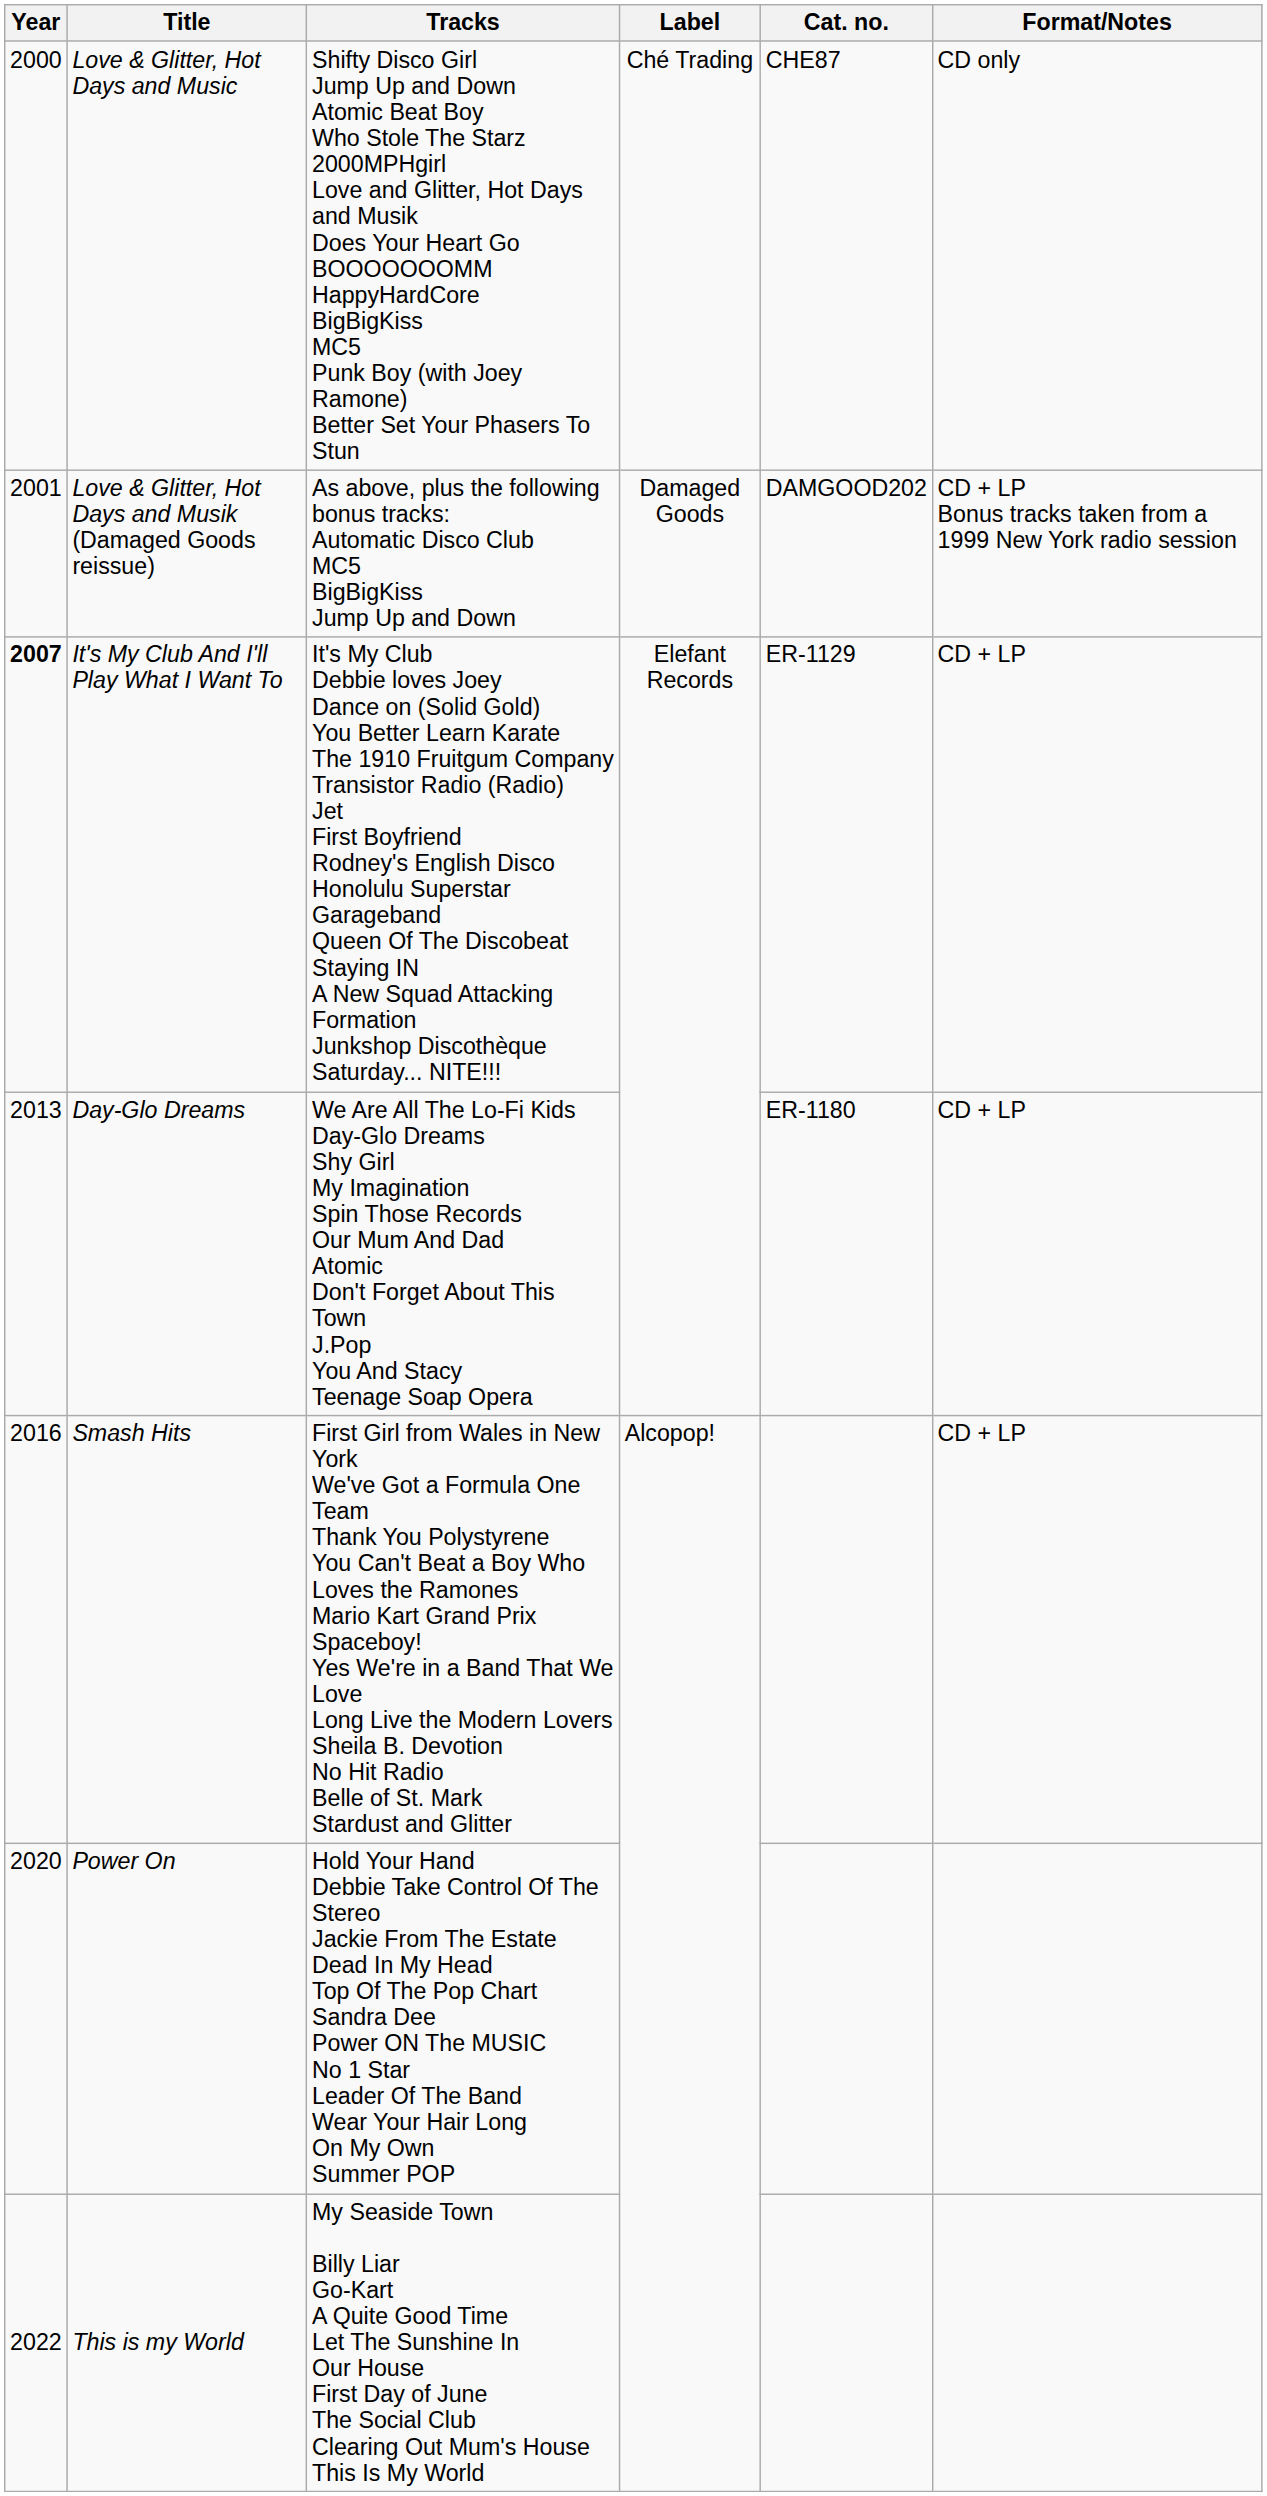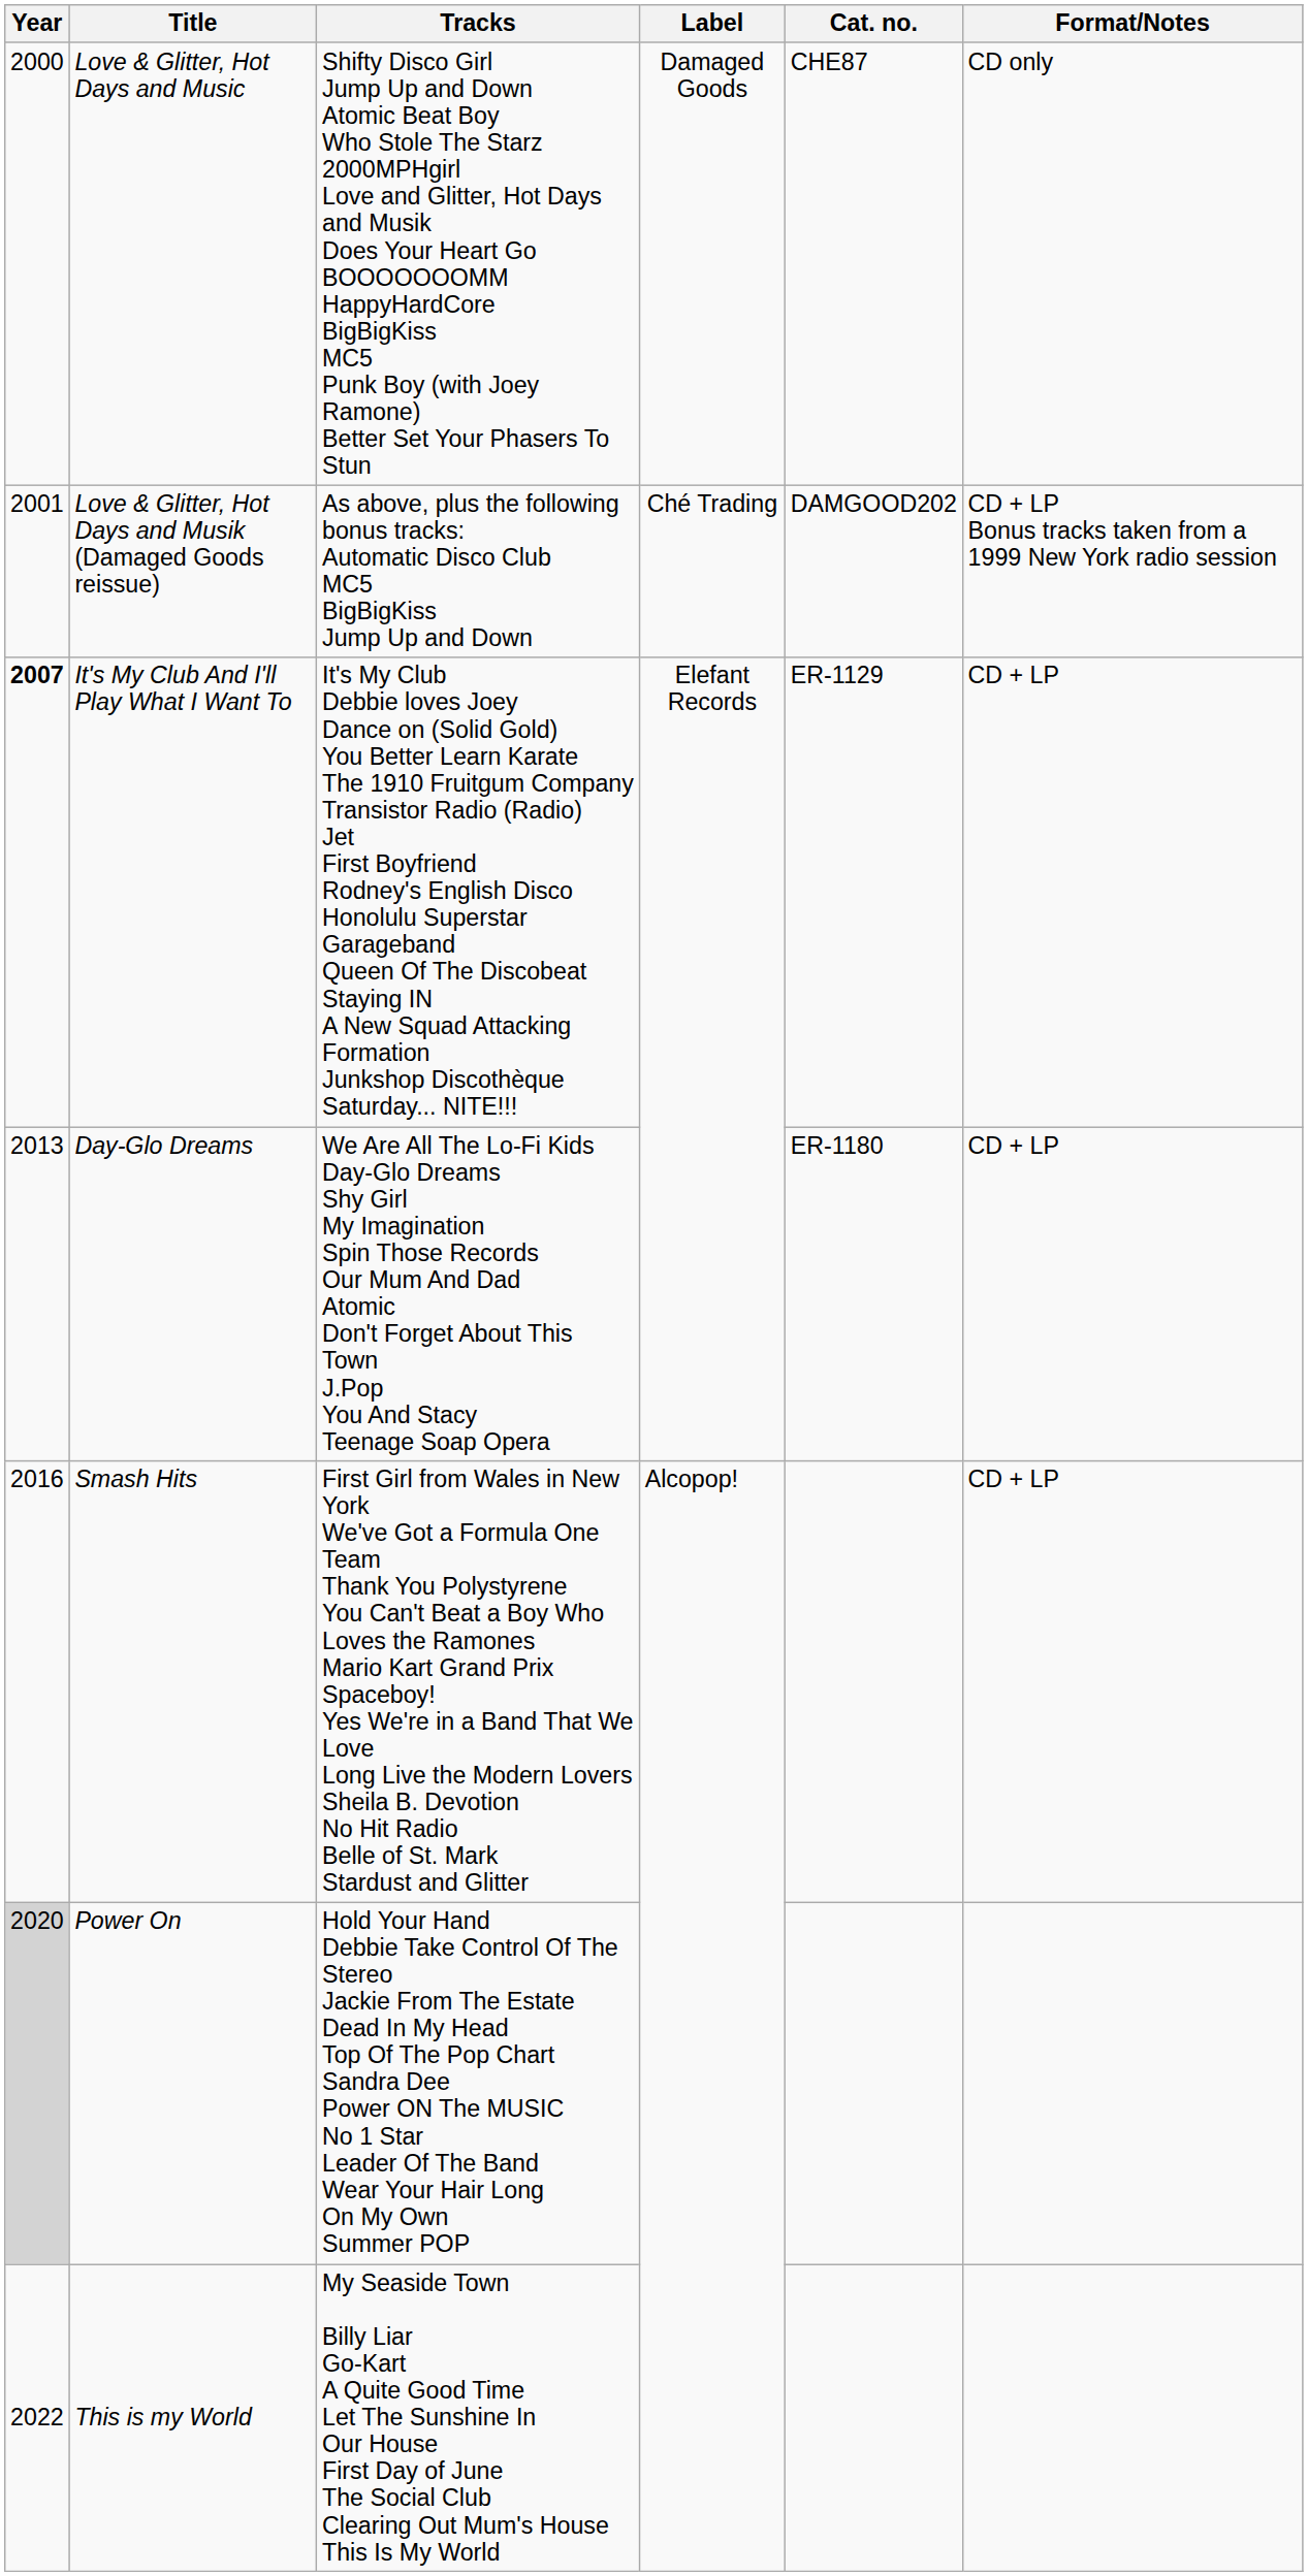Love & Glitter, Hot Days and Music | Label: Ché Trading -> Damaged Goods
Love & Glitter, Hot Days and Musik (Damaged Goods reissue) | Label: Damaged Goods -> Ché Trading
Power On | Year: no background -> lightgrey background
